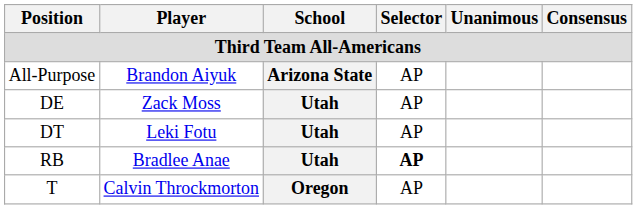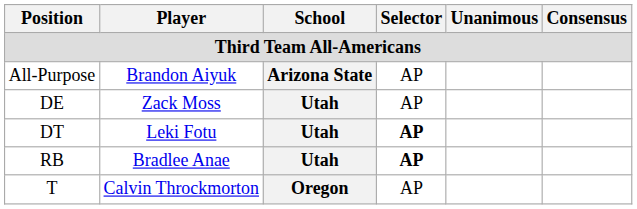DT | Selector: normal -> bold
